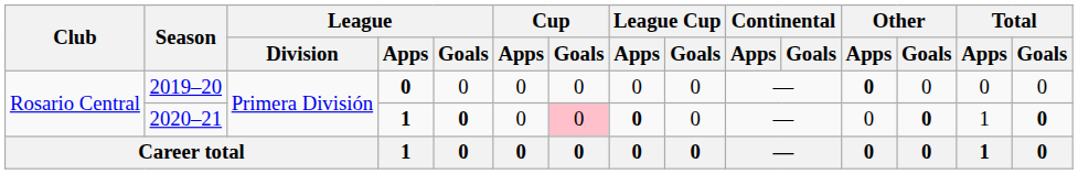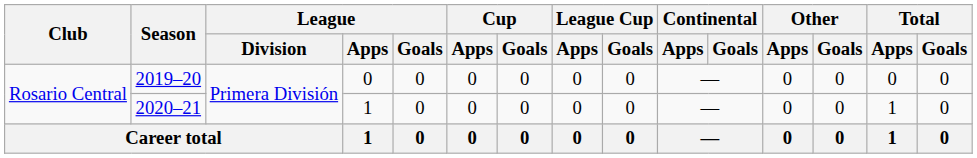2019–20 | League / Apps: bold -> normal
2019–20 | Other / Apps: bold -> normal
2020–21 | League / Apps: bold -> normal
2020–21 | League / Goals: bold -> normal
2020–21 | Cup / Goals: pink background -> no background
2020–21 | League Cup / Apps: bold -> normal
2020–21 | Other / Goals: bold -> normal
2020–21 | Total / Goals: bold -> normal
